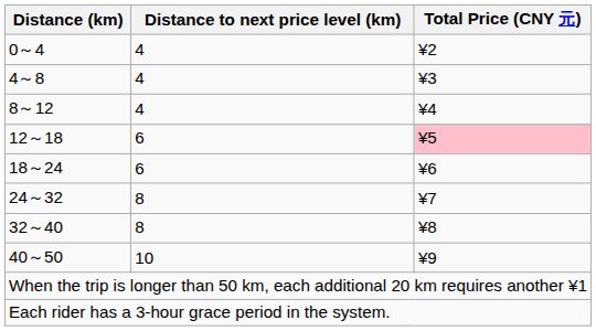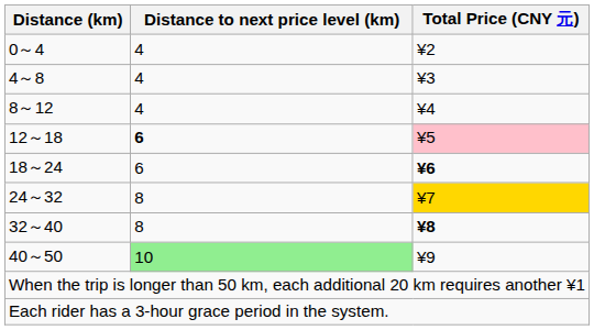12～18 | Distance to next price level (km): normal -> bold
18～24 | Total Price (CNY 元): normal -> bold
24～32 | Total Price (CNY 元): no background -> gold background
32～40 | Total Price (CNY 元): normal -> bold
40～50 | Distance to next price level (km): no background -> lightgreen background
